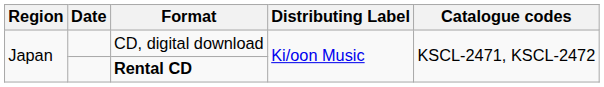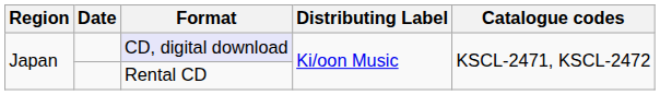CD, digital download | Format: no background -> lavender background
Rental CD | Format: bold -> normal
